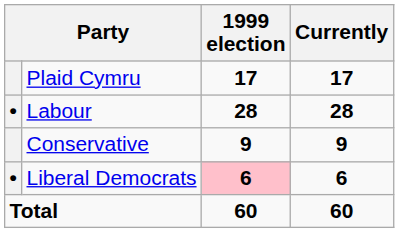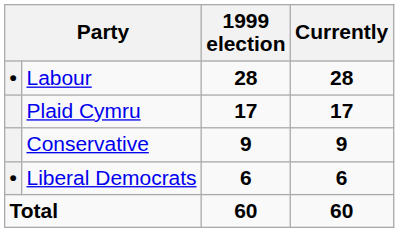rows swapped: Labour <-> Plaid Cymru
Liberal Democrats | 1999 election: pink background -> no background
